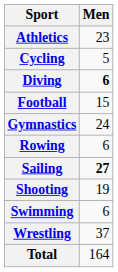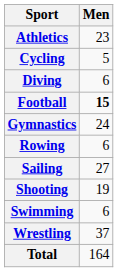Diving | Men: bold -> normal
Football | Men: normal -> bold
Sailing | Men: bold -> normal
